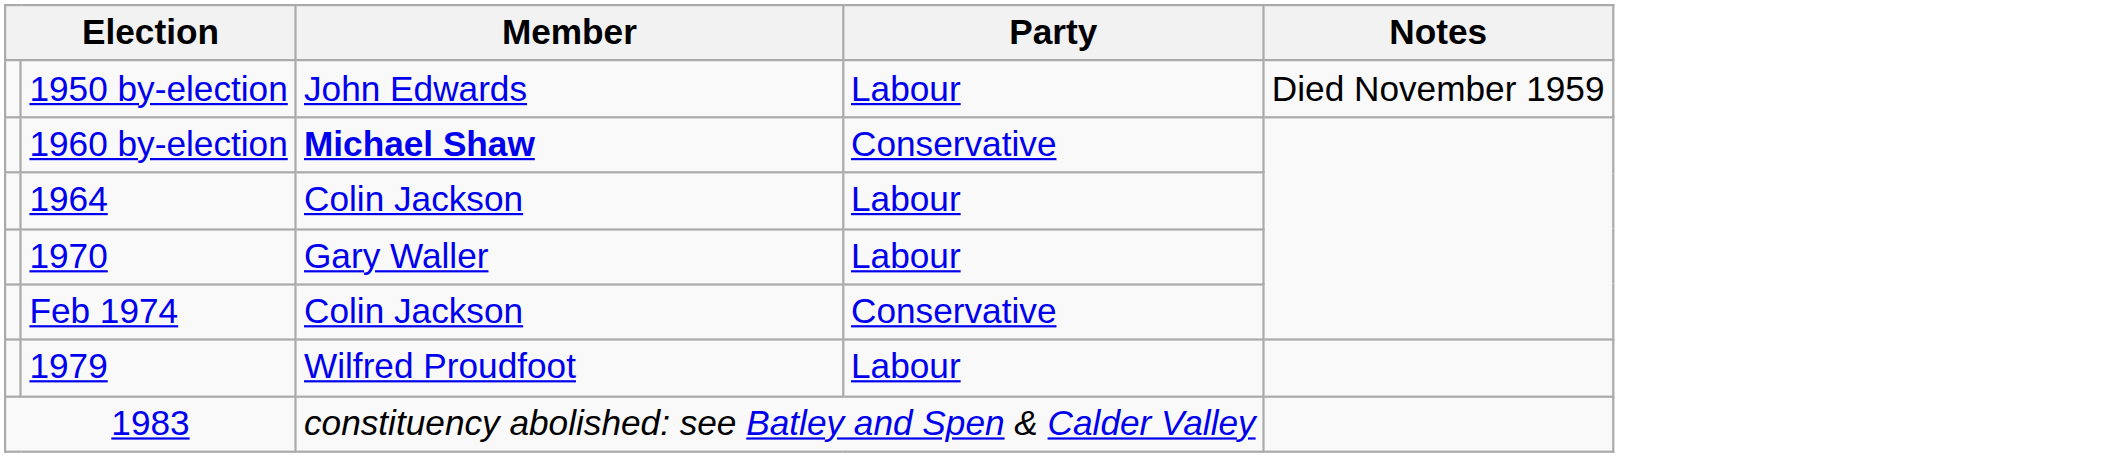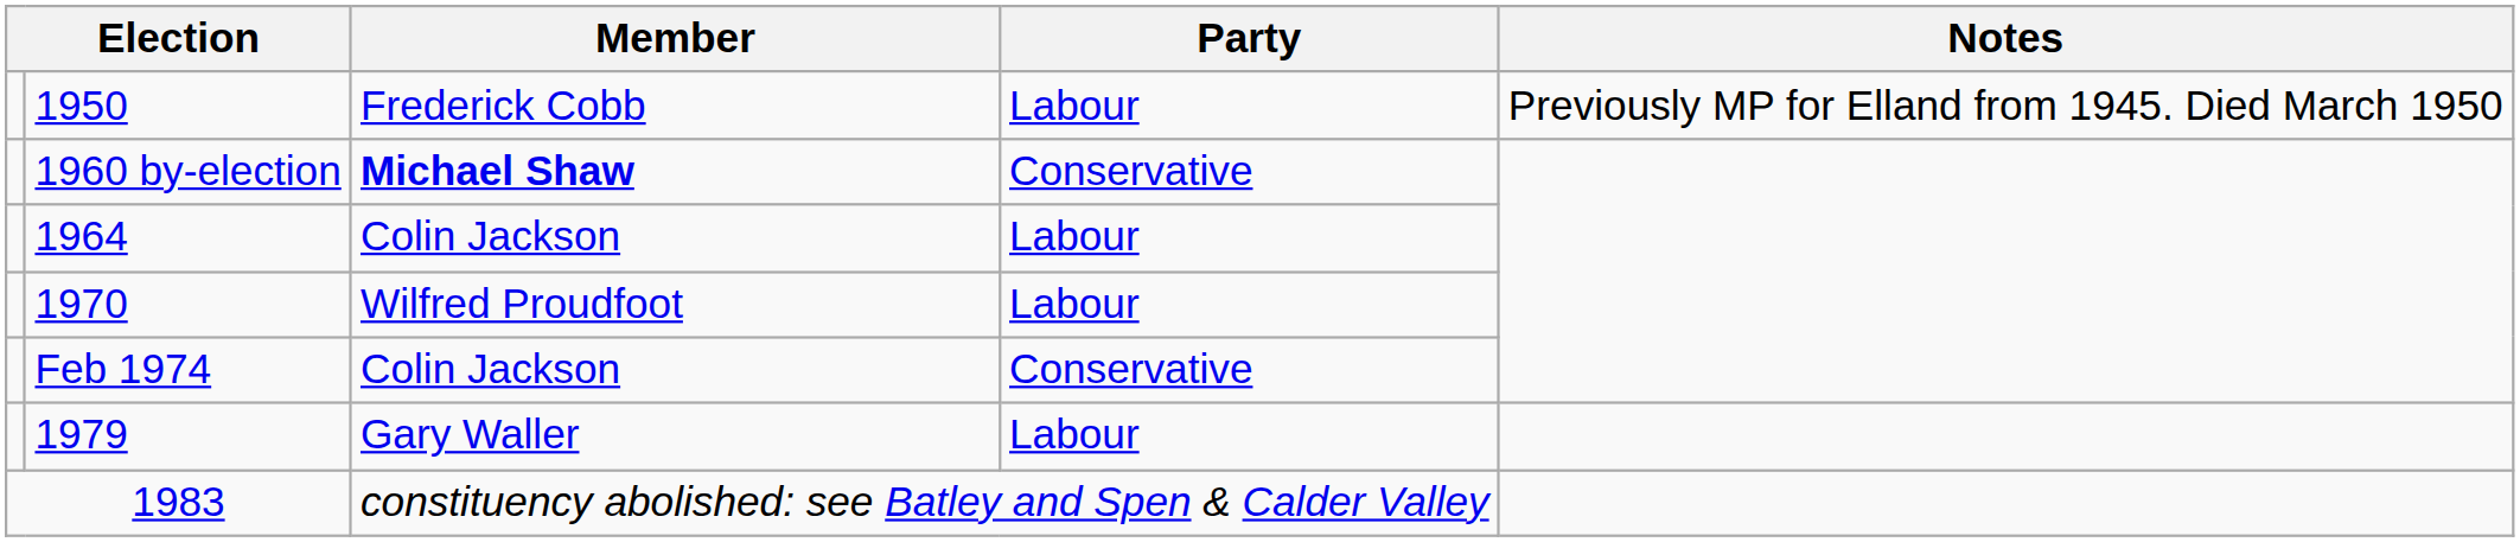+ row: 1950 | Frederick Cobb | Labour | Previously MP for Elland from 1945. Died March 1950
- row: 1950 by-election | John Edwards | Labour | Died November 1959
1970 | Member: Gary Waller -> Wilfred Proudfoot
1979 | Member: Wilfred Proudfoot -> Gary Waller
